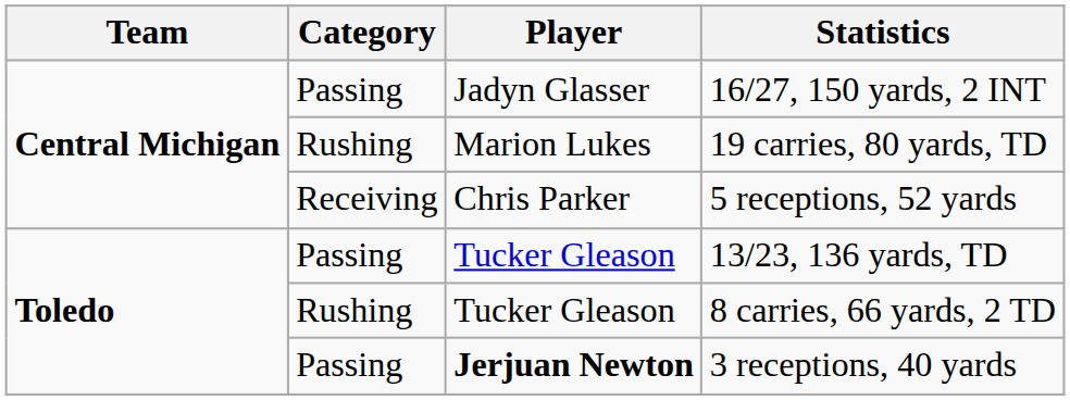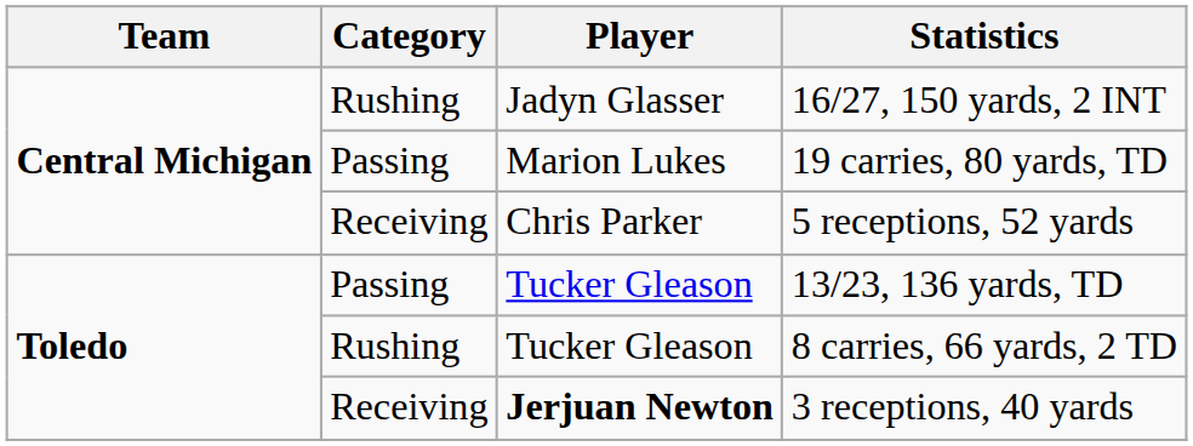16/27, 150 yards, 2 INT | Category: Passing -> Rushing
19 carries, 80 yards, TD | Category: Rushing -> Passing
3 receptions, 40 yards | Category: Passing -> Receiving
